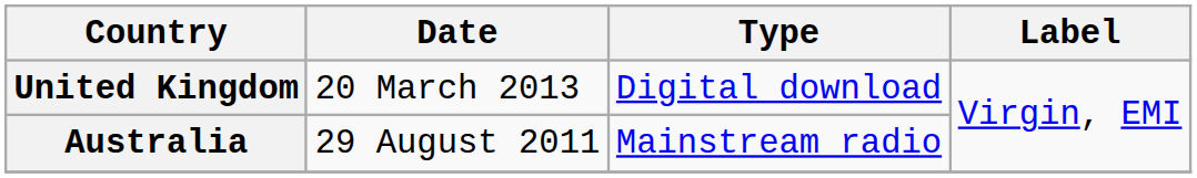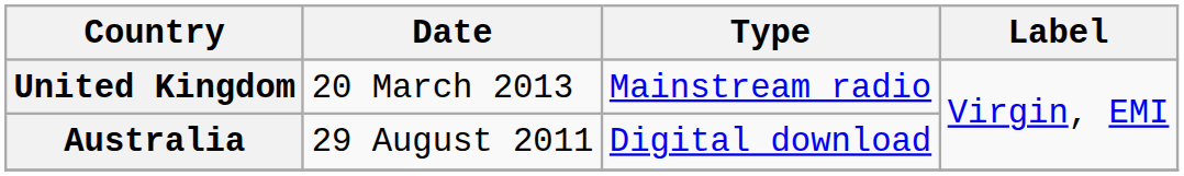United Kingdom | Type: Digital download -> Mainstream radio
Australia | Type: Mainstream radio -> Digital download
